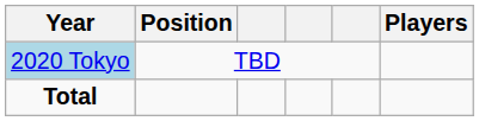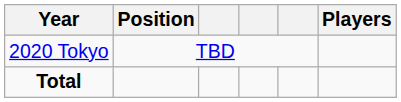2020 Tokyo | Year: lightblue background -> no background
